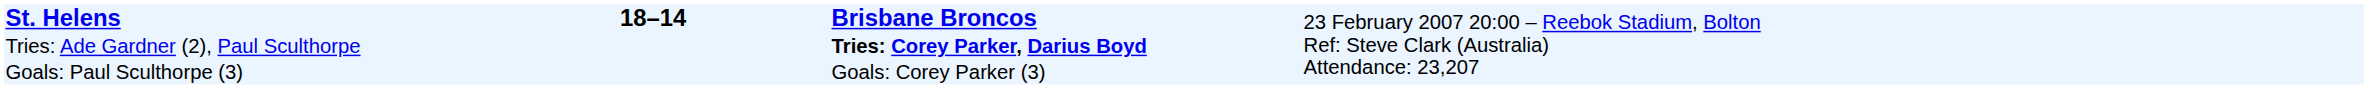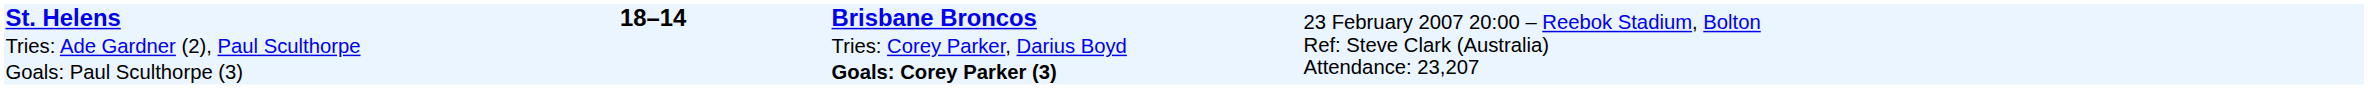Tries: Ade Gardner (2), Paul Sculthorpe | column 3: bold -> normal
Goals: Paul Sculthorpe (3) | column 3: normal -> bold
